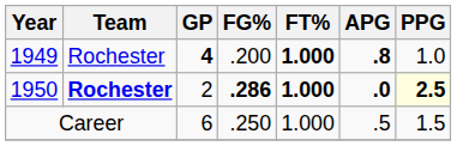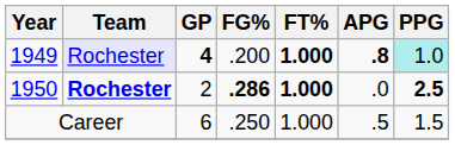1949 | Team: no background -> lavender background
1949 | PPG: no background -> paleturquoise background
1950 | APG: bold -> normal
1950 | PPG: lightyellow background -> no background
